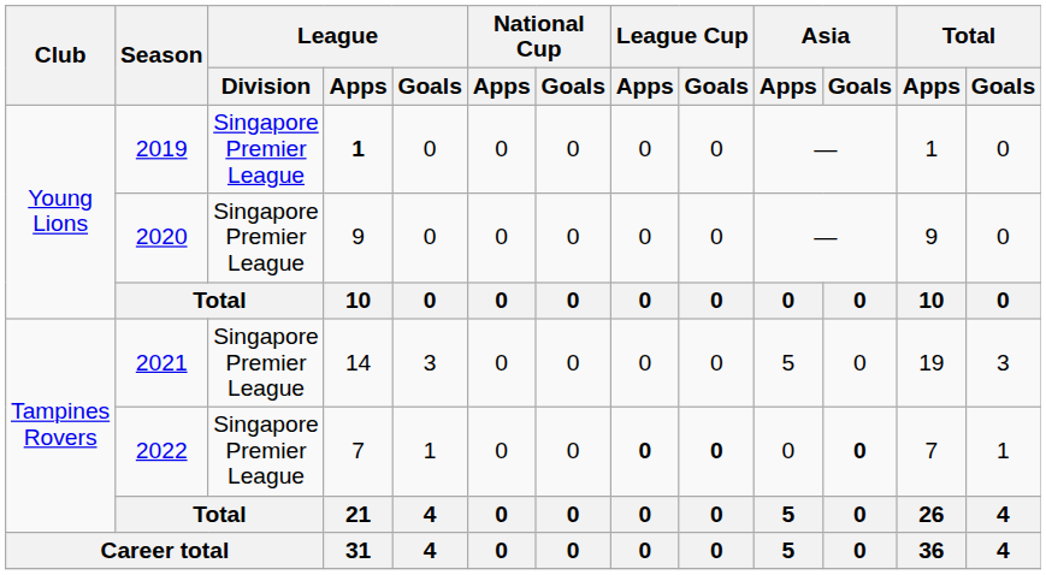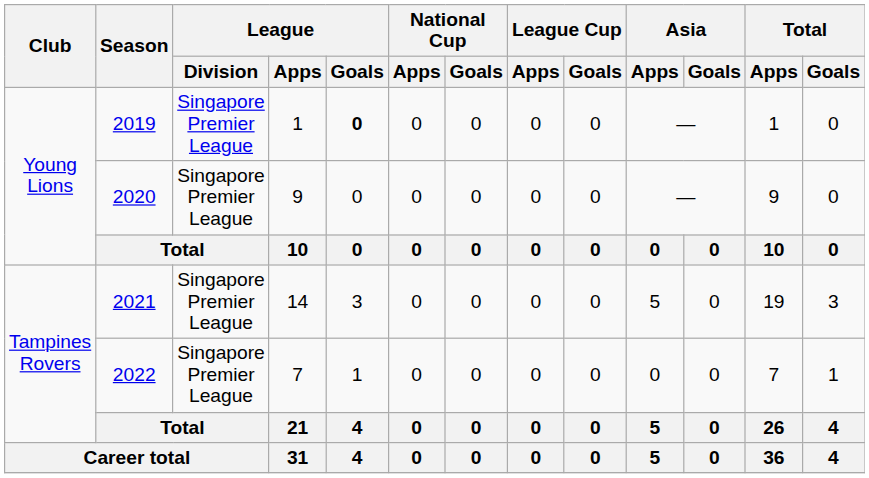2019 | League / Apps: bold -> normal
2019 | League / Goals: normal -> bold
2022 | League Cup / Apps: bold -> normal
2022 | League Cup / Goals: bold -> normal
2022 | Asia / Goals: bold -> normal
